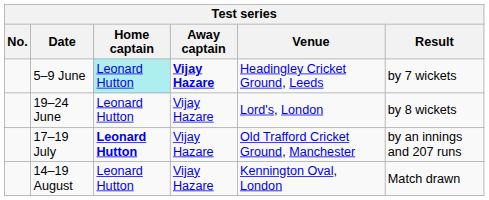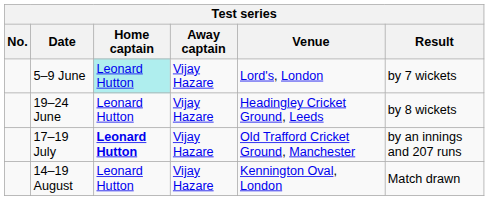5–9 June | Away captain: bold -> normal
5–9 June | Venue: Headingley Cricket Ground, Leeds -> Lord's, London
19–24 June | Venue: Lord's, London -> Headingley Cricket Ground, Leeds
